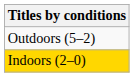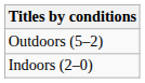row 3 | column 1: gold background -> no background
